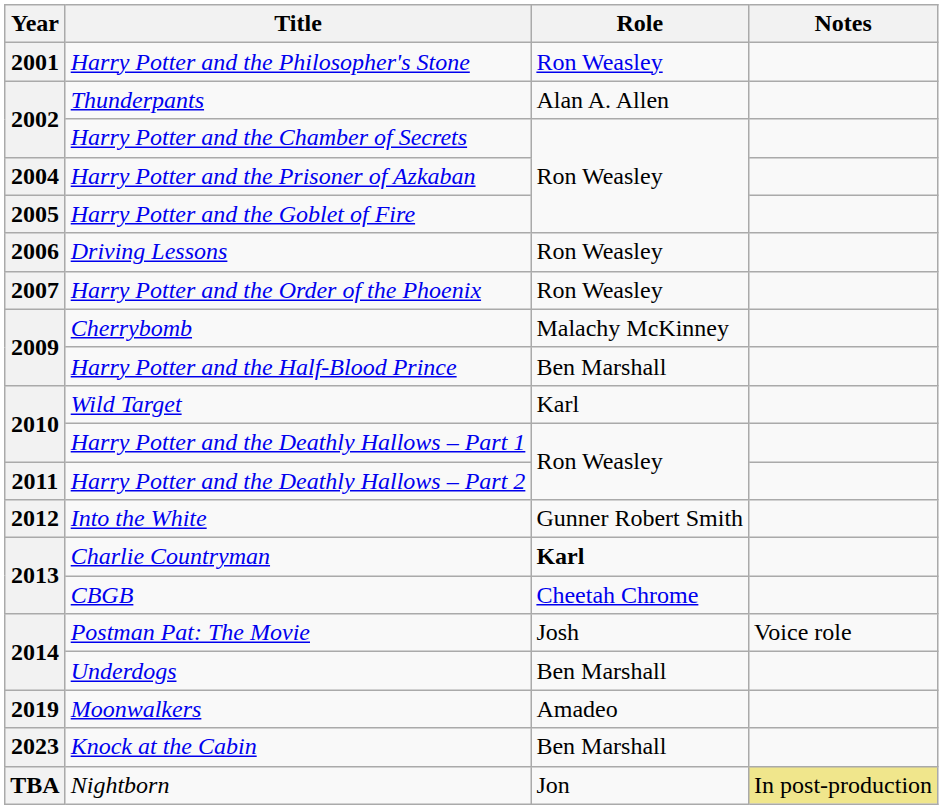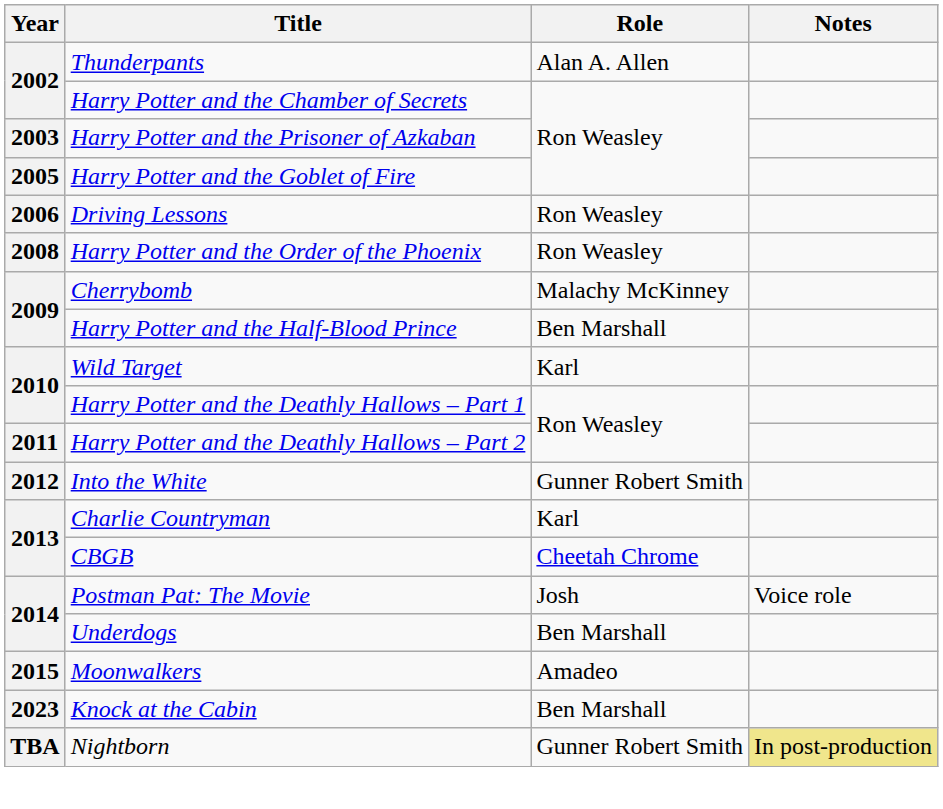- row: 2001 | Harry Potter and the Philosopher's Stone | Ron Weasley
Harry Potter and the Prisoner of Azkaban | Year: 2004 -> 2003
Harry Potter and the Order of the Phoenix | Year: 2007 -> 2008
Charlie Countryman | Role: bold -> normal
Moonwalkers | Year: 2019 -> 2015
Nightborn | Role: Jon -> Gunner Robert Smith
